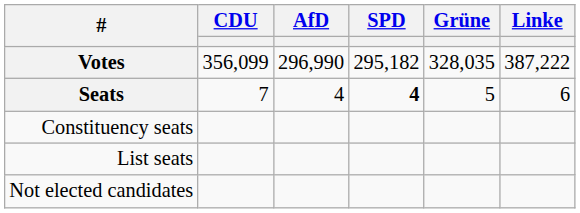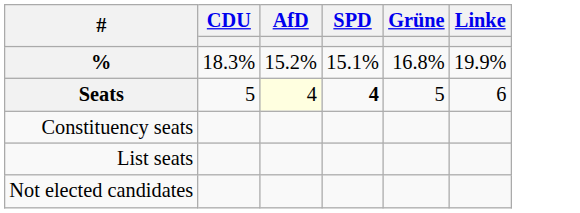- row: Votes | 356,099 | 296,990 | 295,182 | 328,035 | 387,222
+ row: % | 18.3% | 15.2% | 15.1% | 16.8% | 19.9%
Seats | CDU: 7 -> 5
Seats | AfD: no background -> lightyellow background
